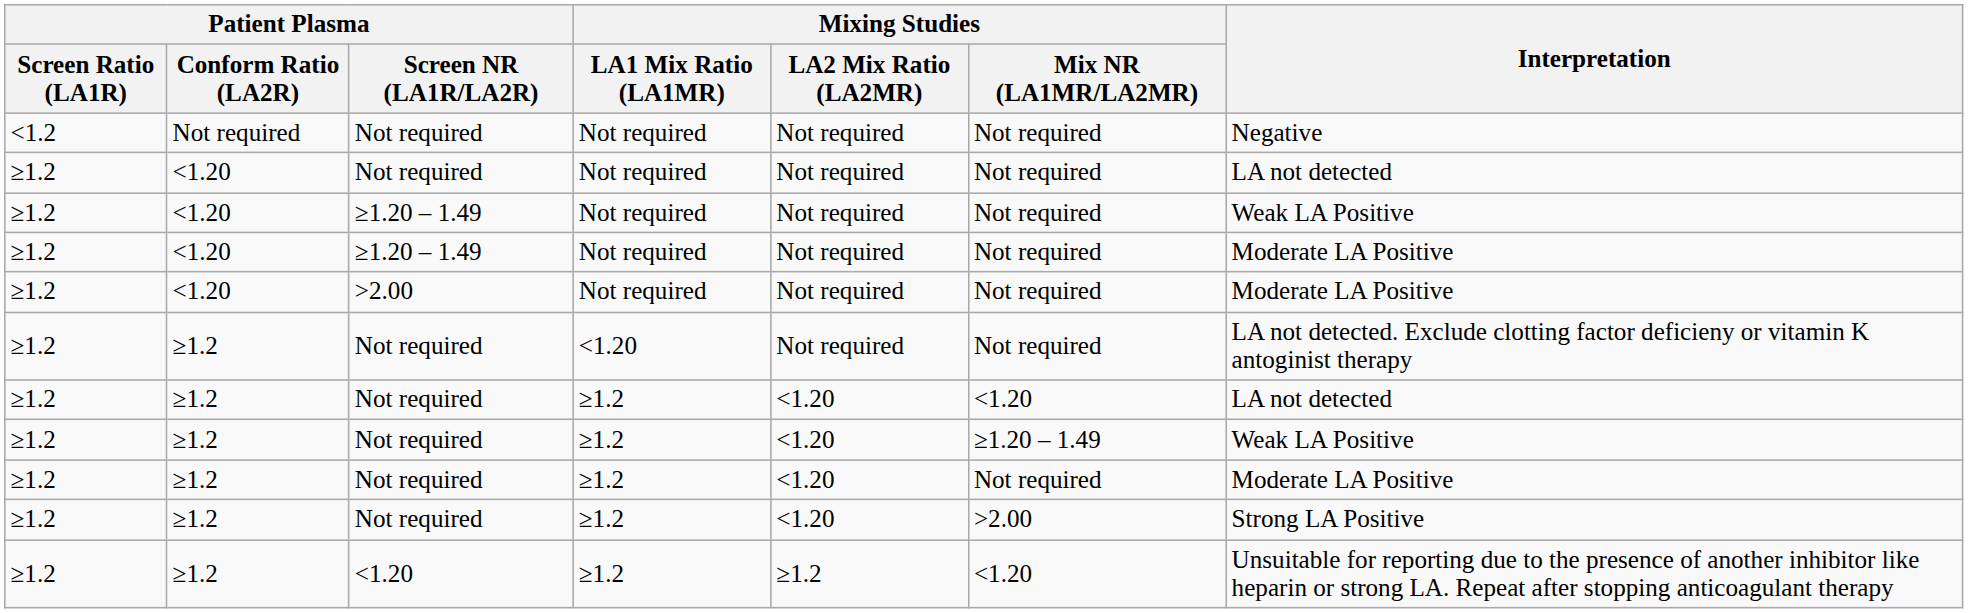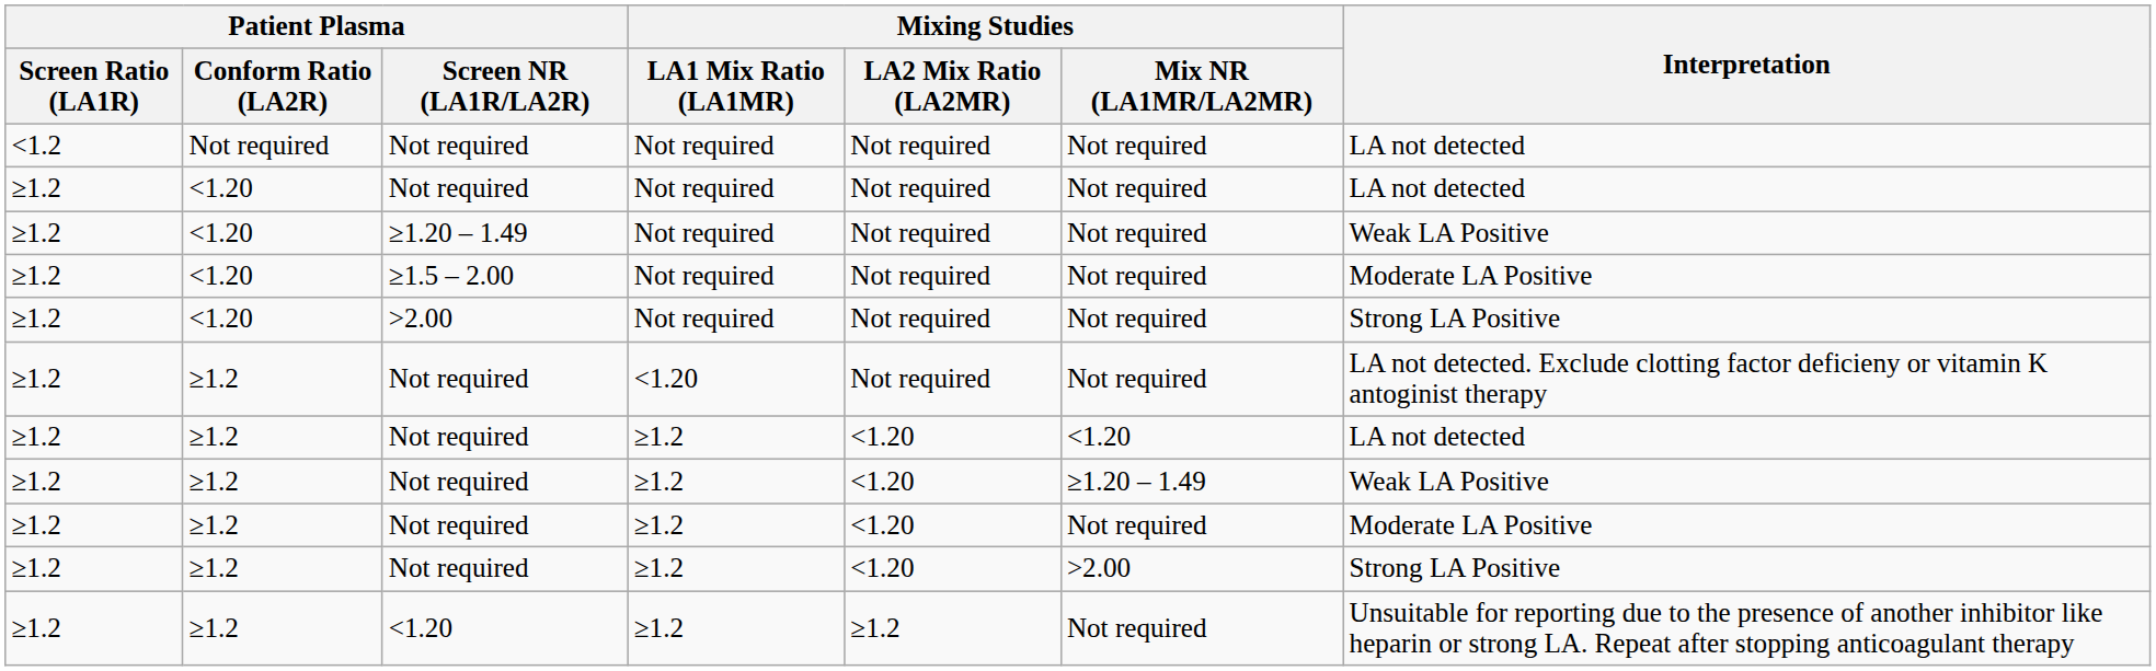row 3 | Interpretation: Negative -> LA not detected
row 6 | Patient Plasma / Screen NR (LA1R/LA2R): ≥1.20 – 1.49 -> ≥1.5 – 2.00
row 7 | Interpretation: Moderate LA Positive -> Strong LA Positive
row 13 | Mixing Studies / Mix NR (LA1MR/LA2MR): <1.20 -> Not required
